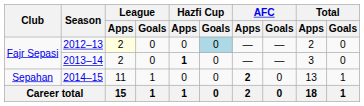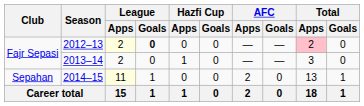2012–13 | League / Goals: normal -> bold
2012–13 | Hazfi Cup / Goals: lightblue background -> no background
2012–13 | Total / Apps: no background -> pink background
2013–14 | Hazfi Cup / Apps: bold -> normal
2014–15 | League / Apps: no background -> lightyellow background
2014–15 | AFC / Apps: bold -> normal
